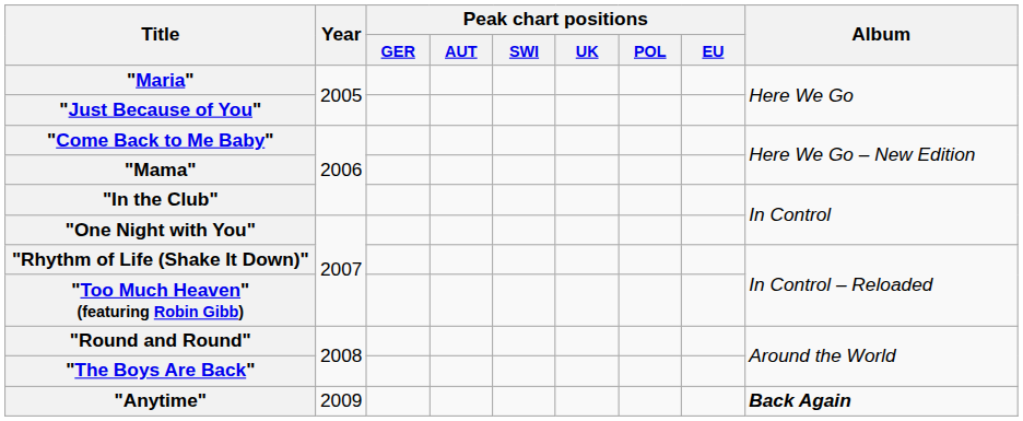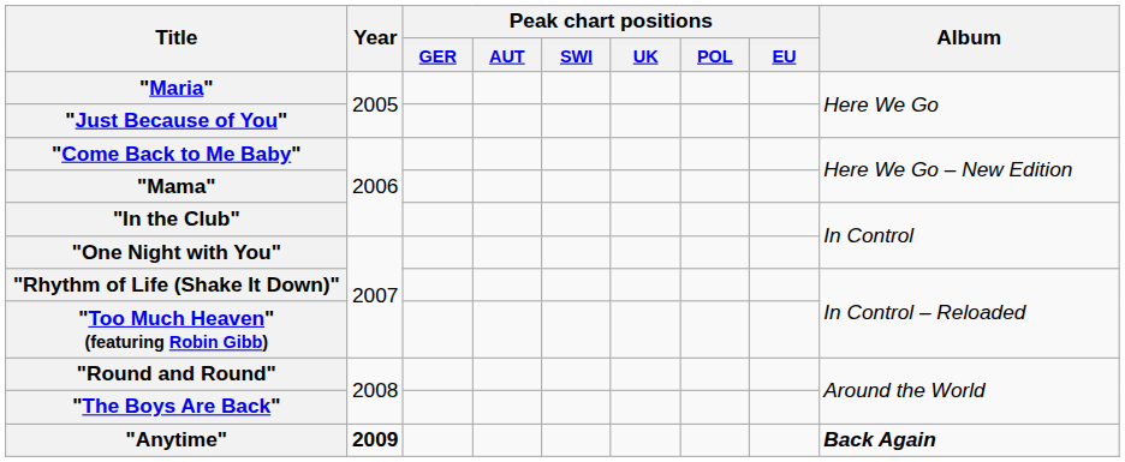"Anytime" | Year: normal -> bold
